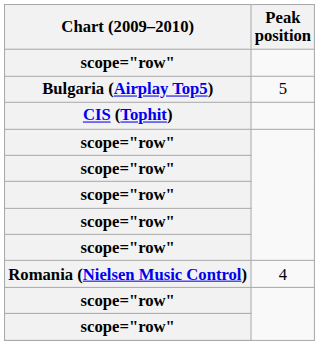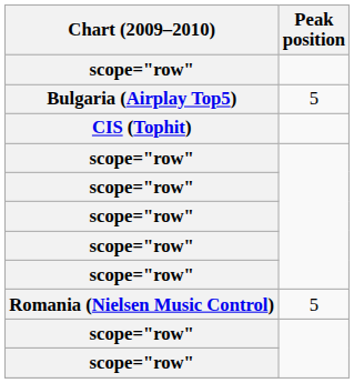Romania (Nielsen Music Control) | Peak position: 4 -> 5
